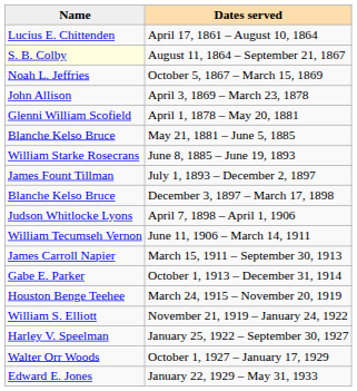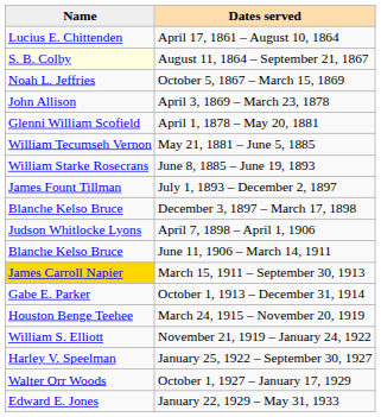May 21, 1881 – June 5, 1885 | Name: Blanche Kelso Bruce -> William Tecumseh Vernon
June 11, 1906 – March 14, 1911 | Name: William Tecumseh Vernon -> Blanche Kelso Bruce
March 15, 1911 – September 30, 1913 | Name: no background -> gold background
